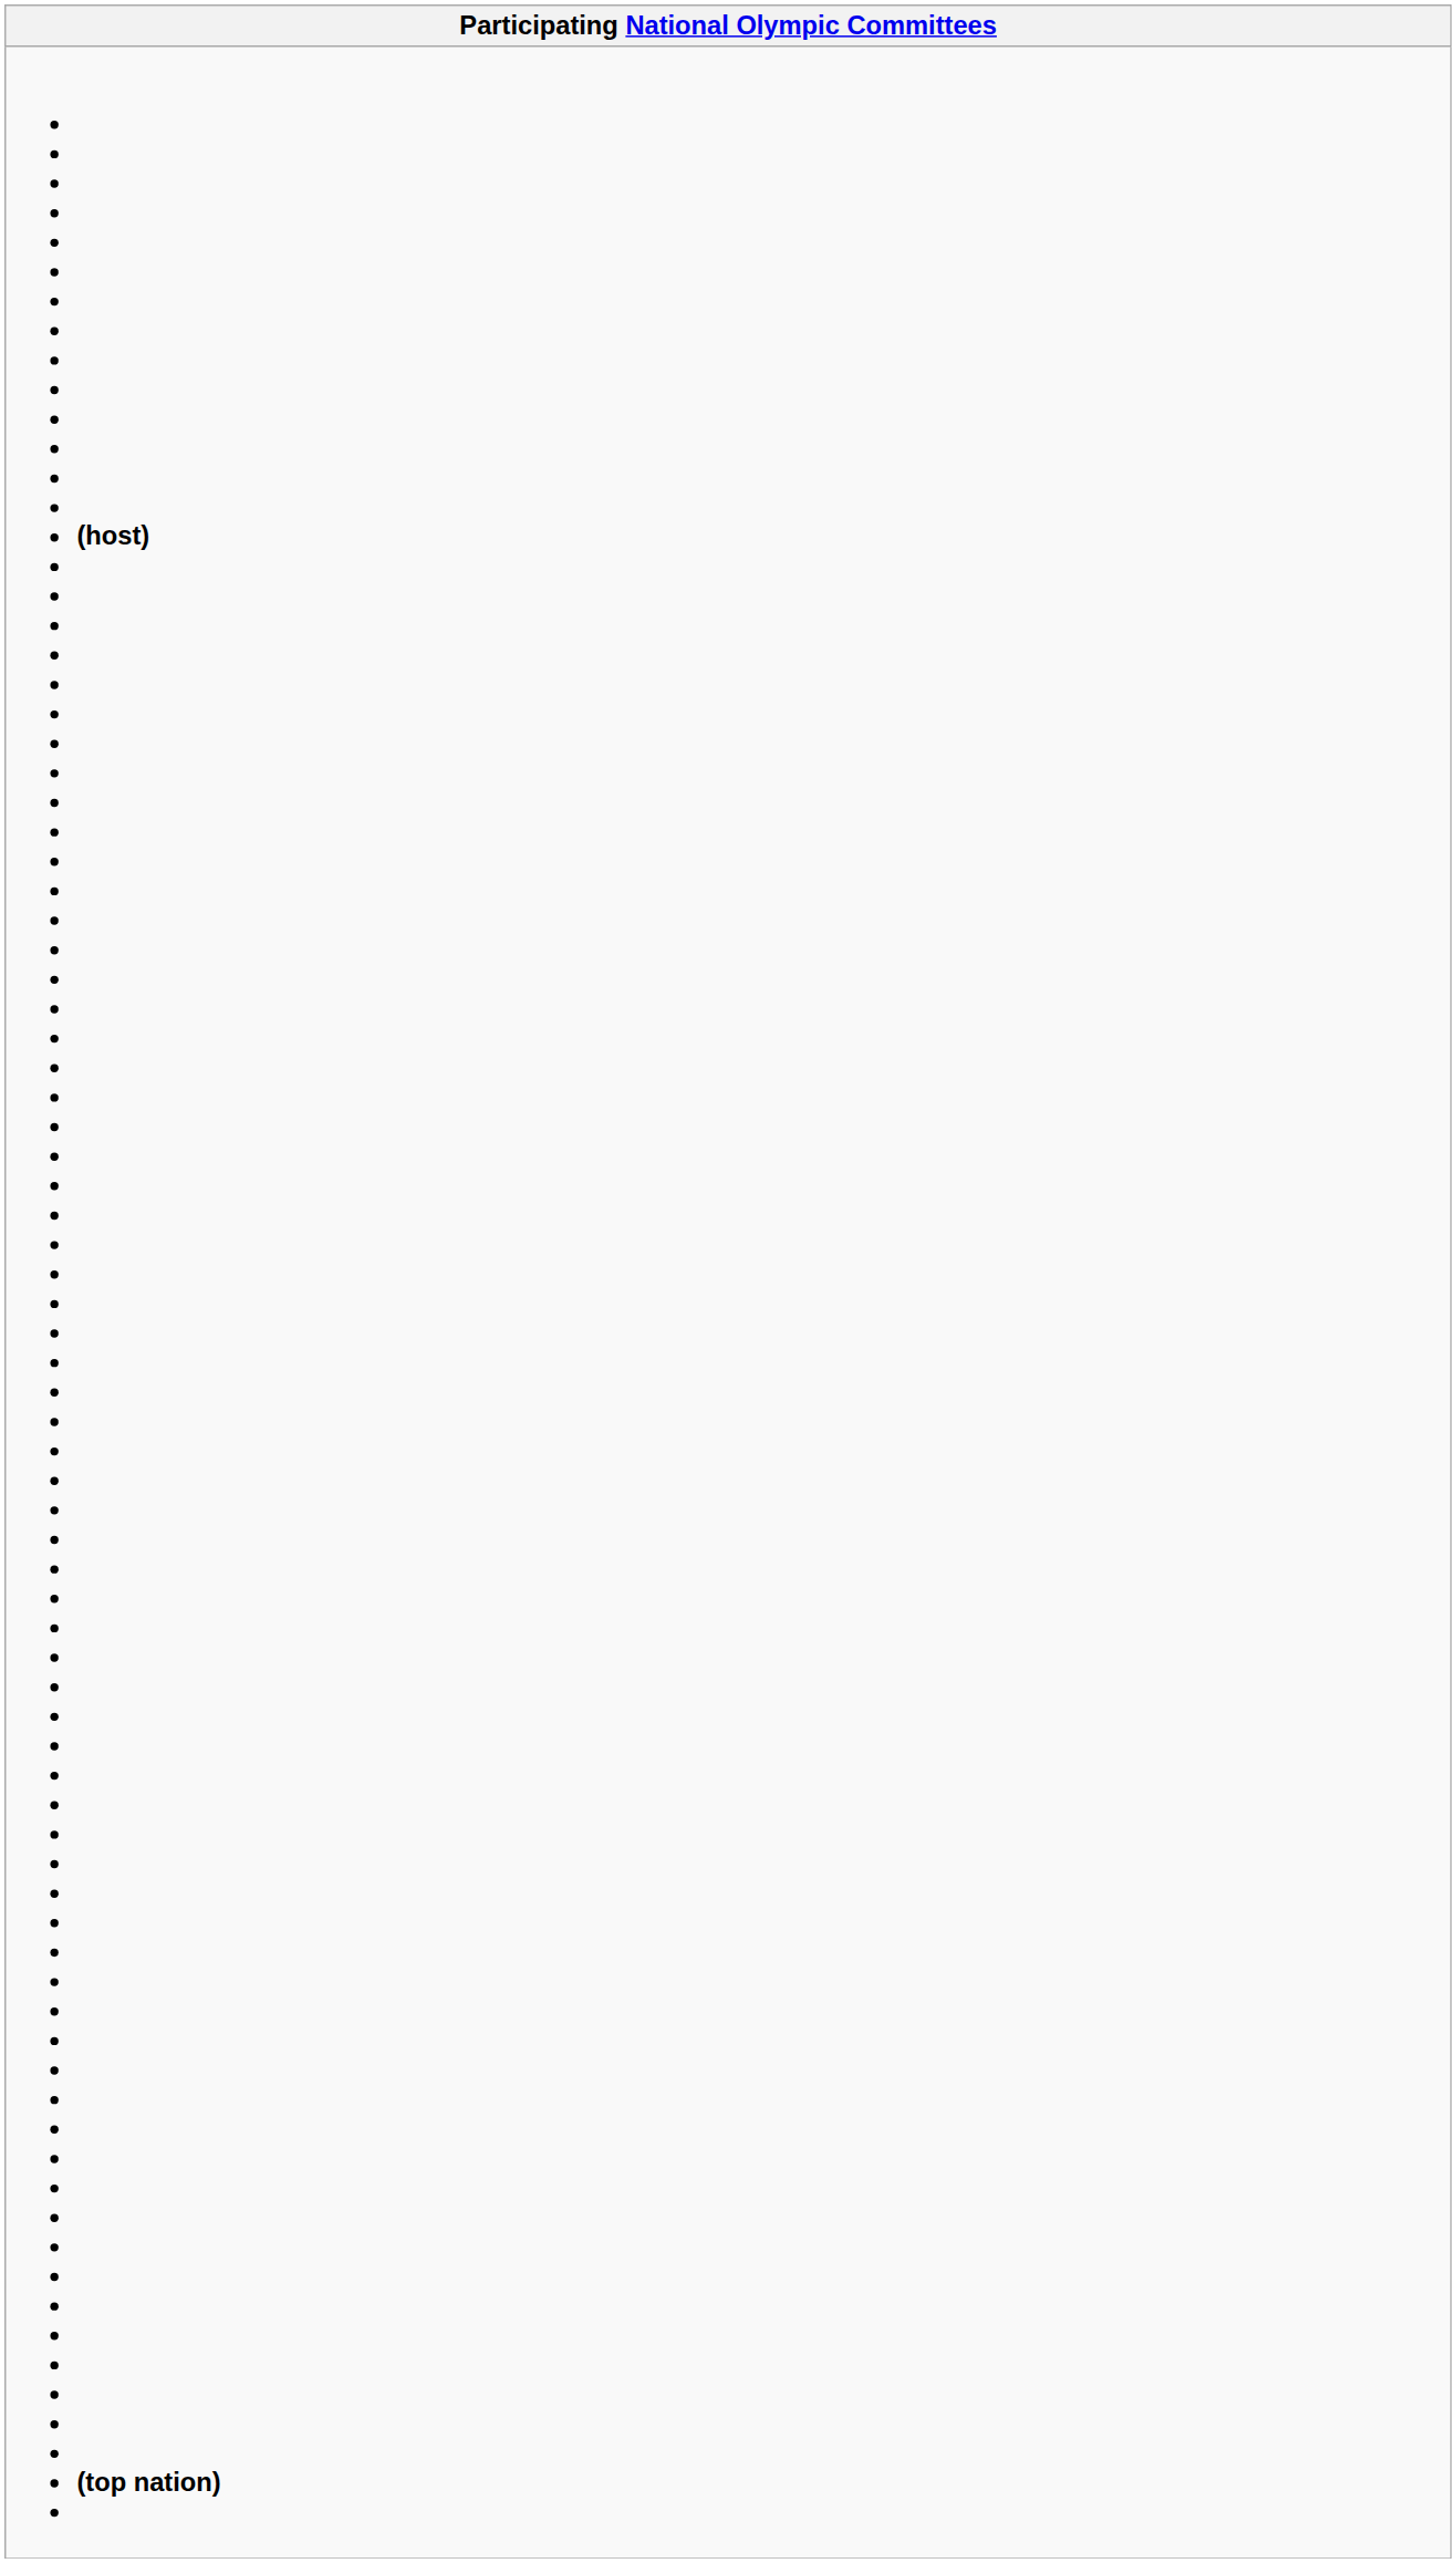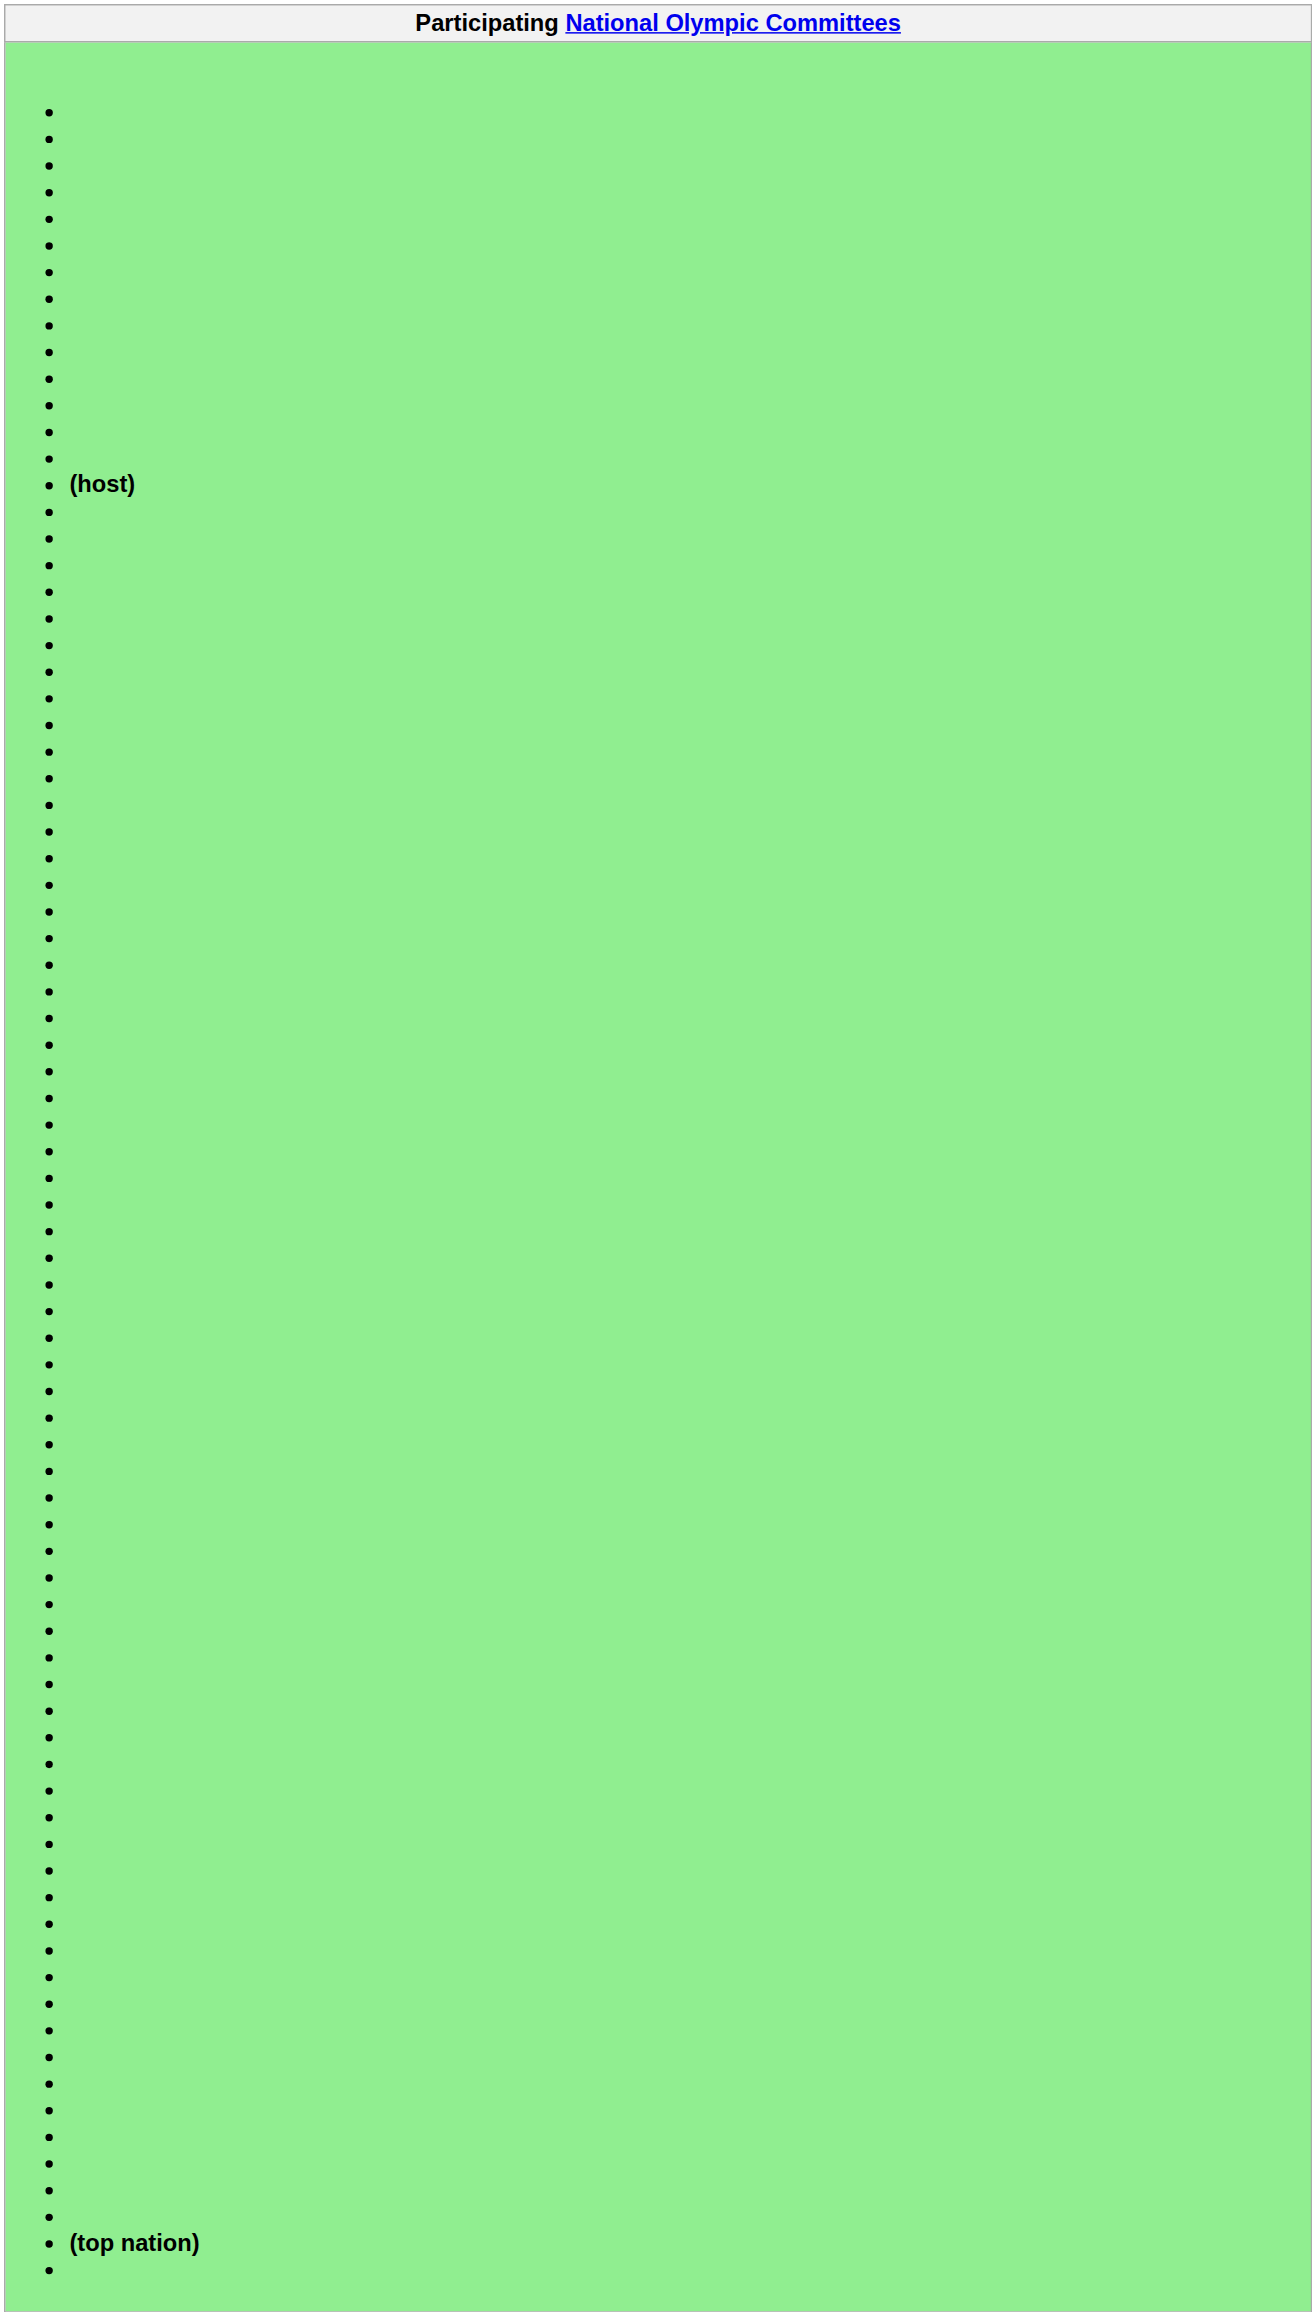row 2 | column 1: no background -> lightgreen background
